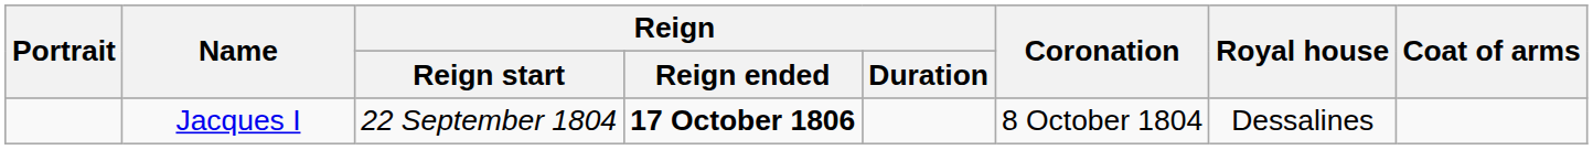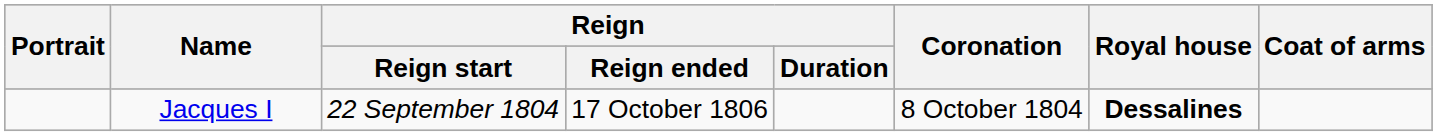Jacques I | Reign / Reign ended: bold -> normal
Jacques I | Royal house: normal -> bold
